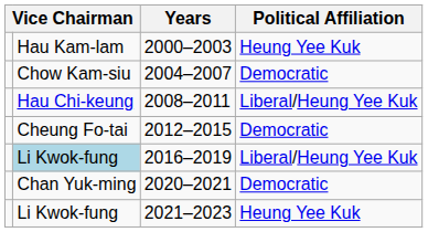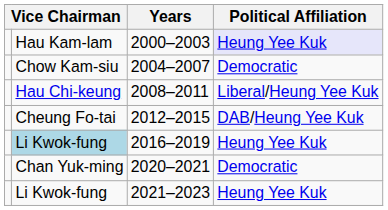2000–2003 | Political Affiliation: no background -> lavender background
2012–2015 | Political Affiliation: Democratic -> DAB/Heung Yee Kuk
2016–2019 | Political Affiliation: Liberal/Heung Yee Kuk -> Heung Yee Kuk
